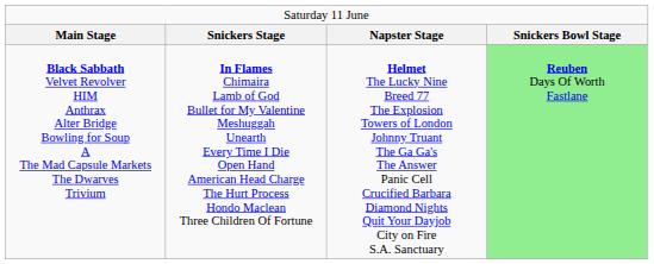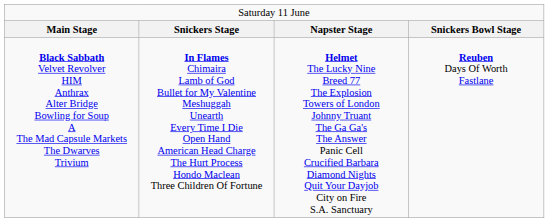row 3 | column 4: lightgreen background -> no background
